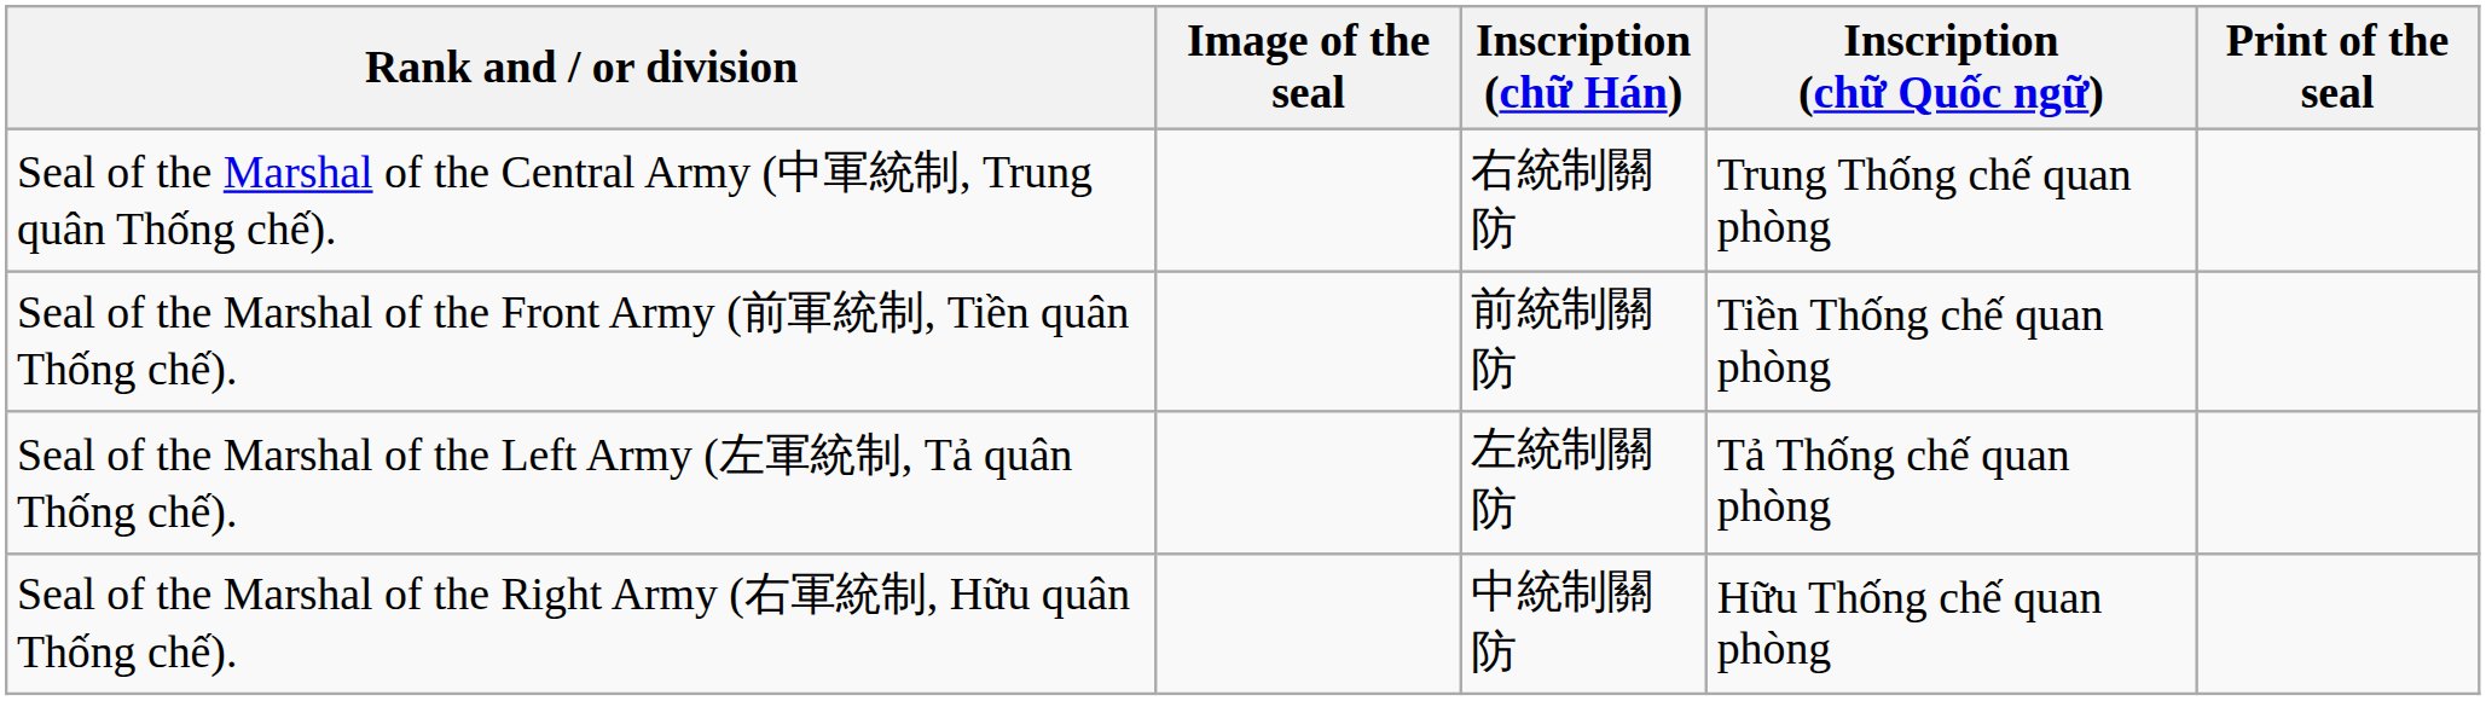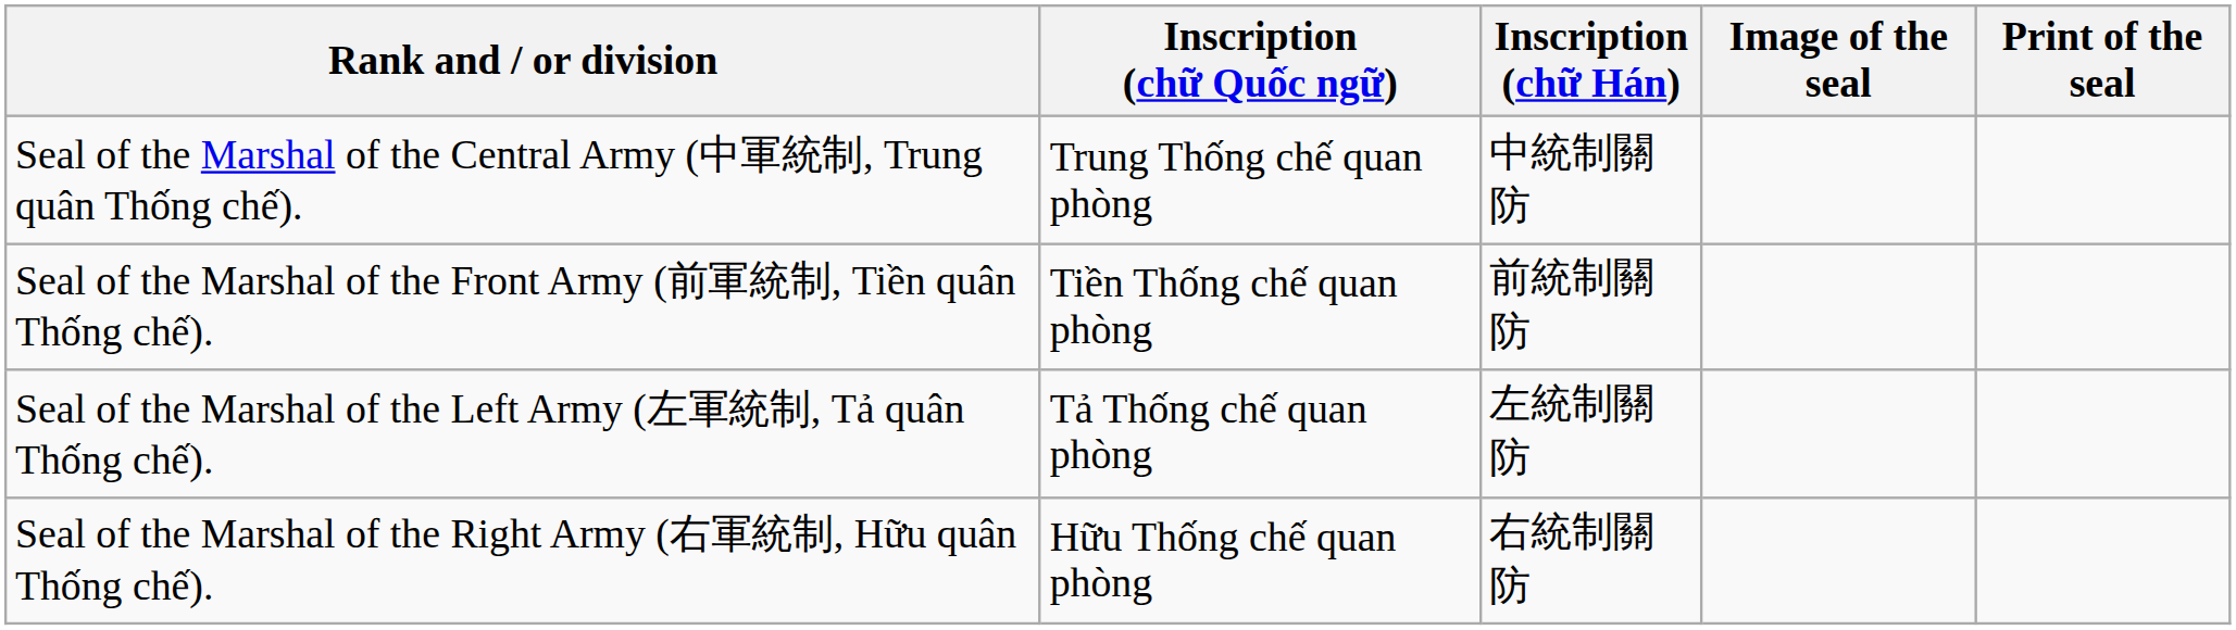columns swapped: Inscription (chữ Quốc ngữ) <-> Image of the seal
row 2 | Inscription (chữ Hán): 右統制關防 -> 中統制關防
row 5 | Inscription (chữ Hán): 中統制關防 -> 右統制關防
